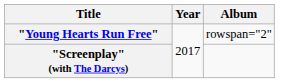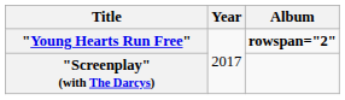"Young Hearts Run Free" | Album: normal -> bold
